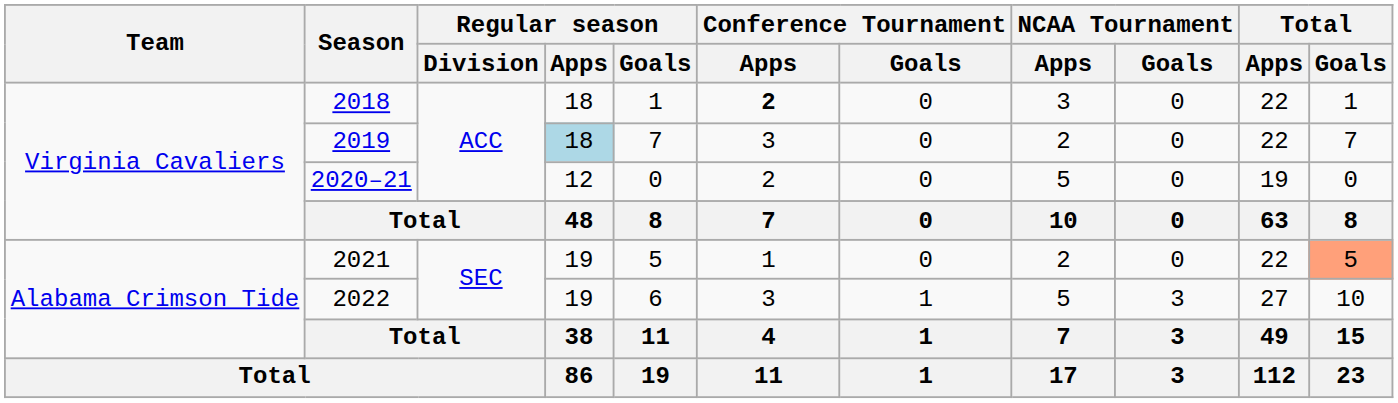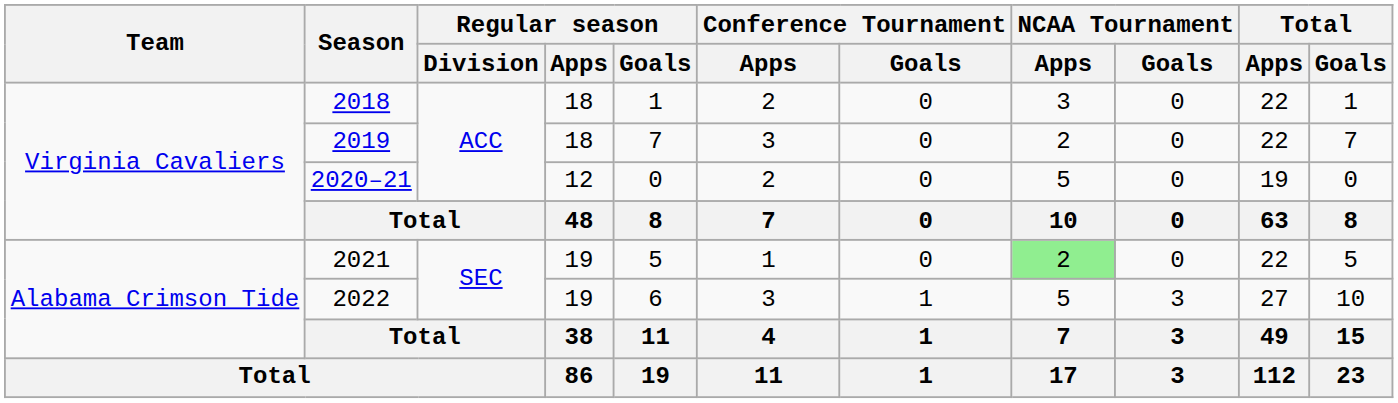2018 | Conference Tournament / Apps: bold -> normal
2019 | Regular season / Apps: lightblue background -> no background
2021 | NCAA Tournament / Apps: no background -> lightgreen background
2021 | Total / Goals: lightsalmon background -> no background
